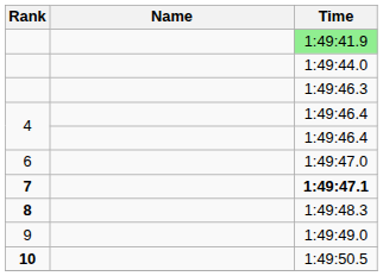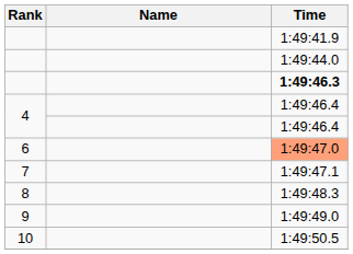1:49:41.9 | Time: lightgreen background -> no background
1:49:46.3 | Time: normal -> bold
1:49:47.0 | Time: no background -> lightsalmon background
1:49:47.1 | Rank: bold -> normal
1:49:47.1 | Time: bold -> normal
1:49:48.3 | Rank: bold -> normal
1:49:50.5 | Rank: bold -> normal
